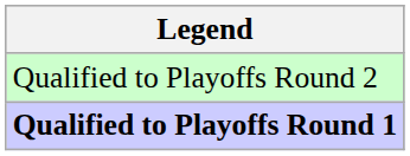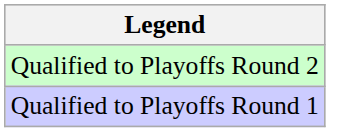row 3 | column 1: bold -> normal
